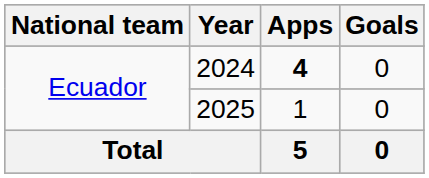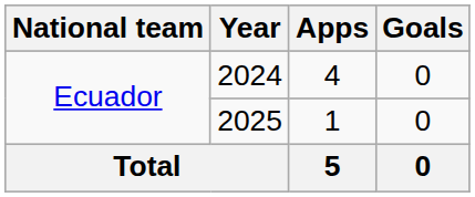2024 | Apps: bold -> normal
